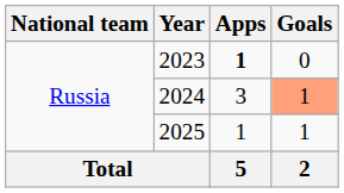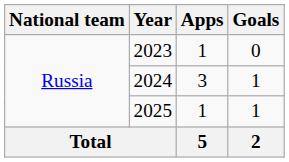2023 | Apps: bold -> normal
2024 | Goals: lightsalmon background -> no background
